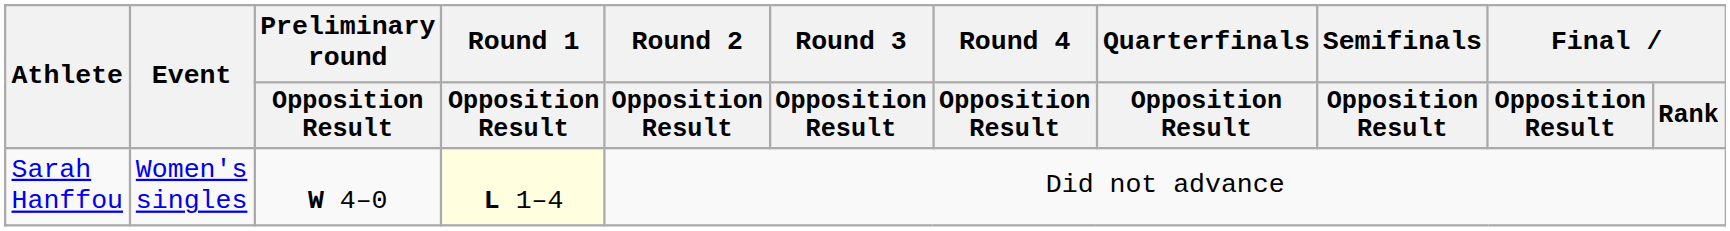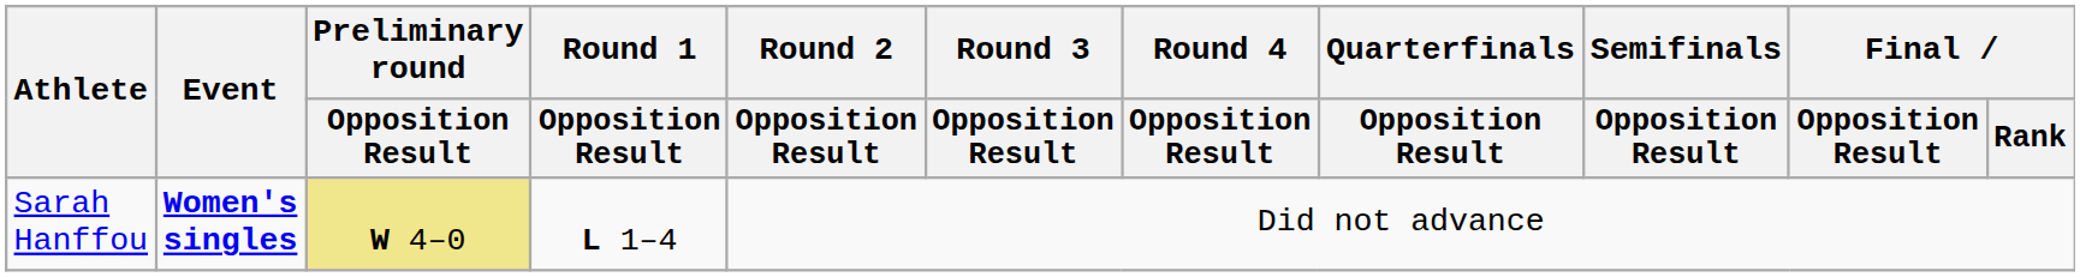Sarah Hanffou | Event: normal -> bold
Sarah Hanffou | Preliminary round / Opposition Result: no background -> khaki background
Sarah Hanffou | Round 1 / Opposition Result: lightyellow background -> no background
